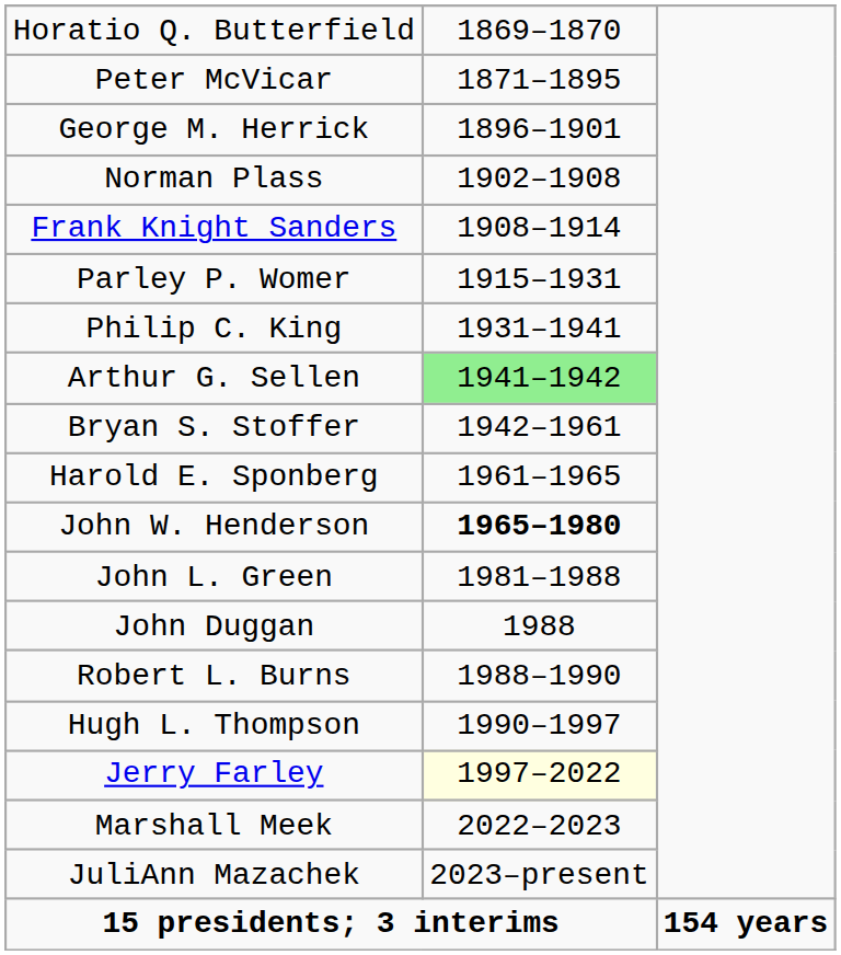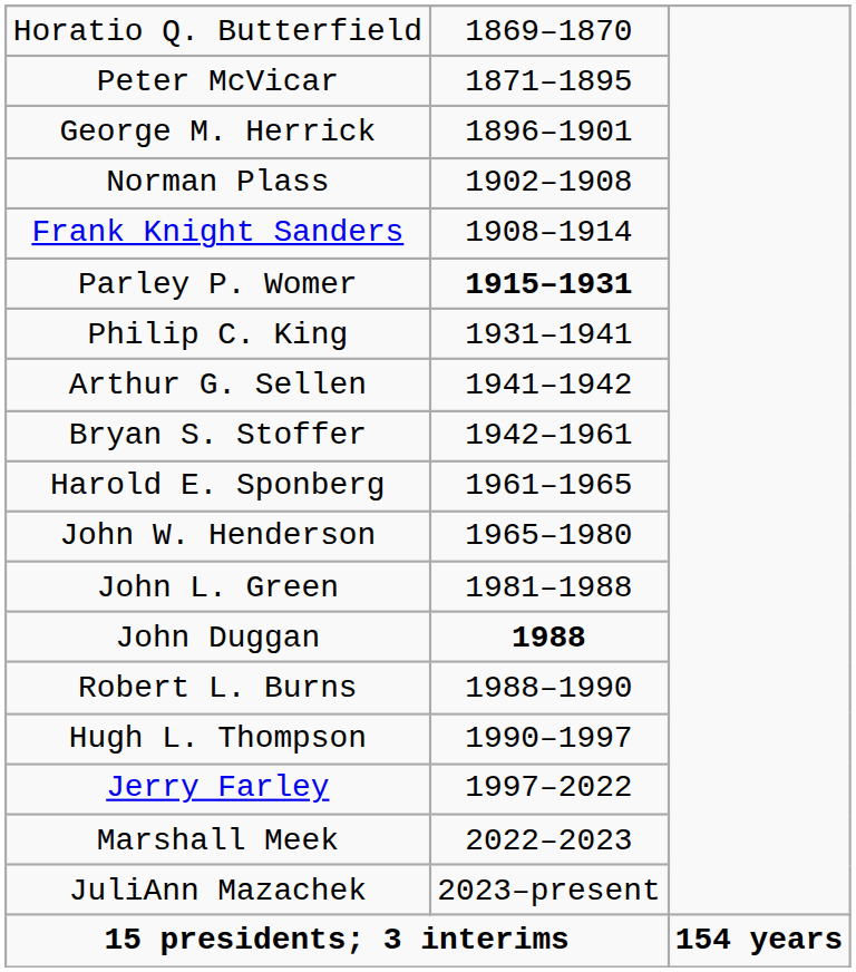Parley P. Womer | column 2: normal -> bold
Arthur G. Sellen | column 2: lightgreen background -> no background
John W. Henderson | column 2: bold -> normal
John Duggan | column 2: normal -> bold
Jerry Farley | column 2: lightyellow background -> no background
